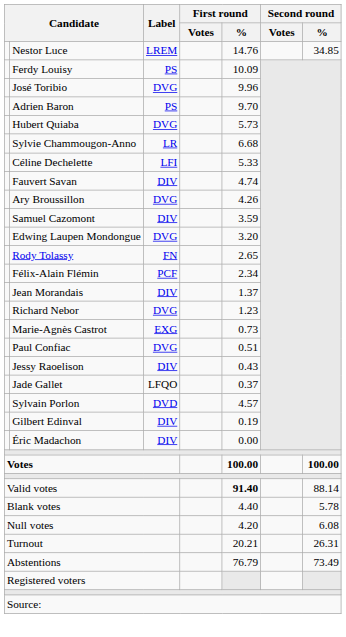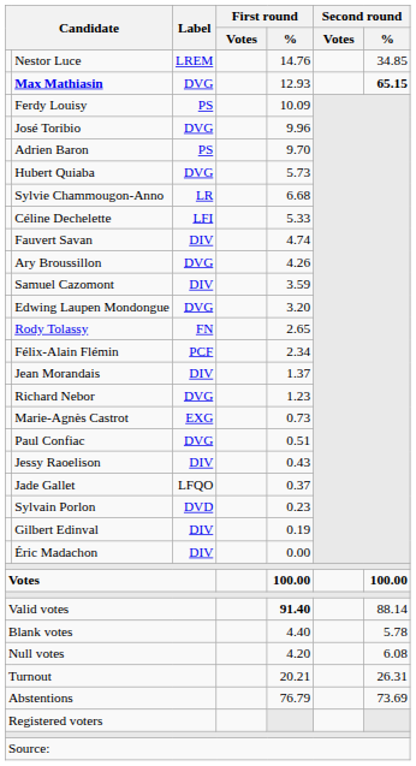+ row: Max Mathiasin | DVG | 12.93 | 65.15
Sylvain Porlon | First round / %: 4.57 -> 0.23
Abstentions | Second round / %: 73.49 -> 73.69
